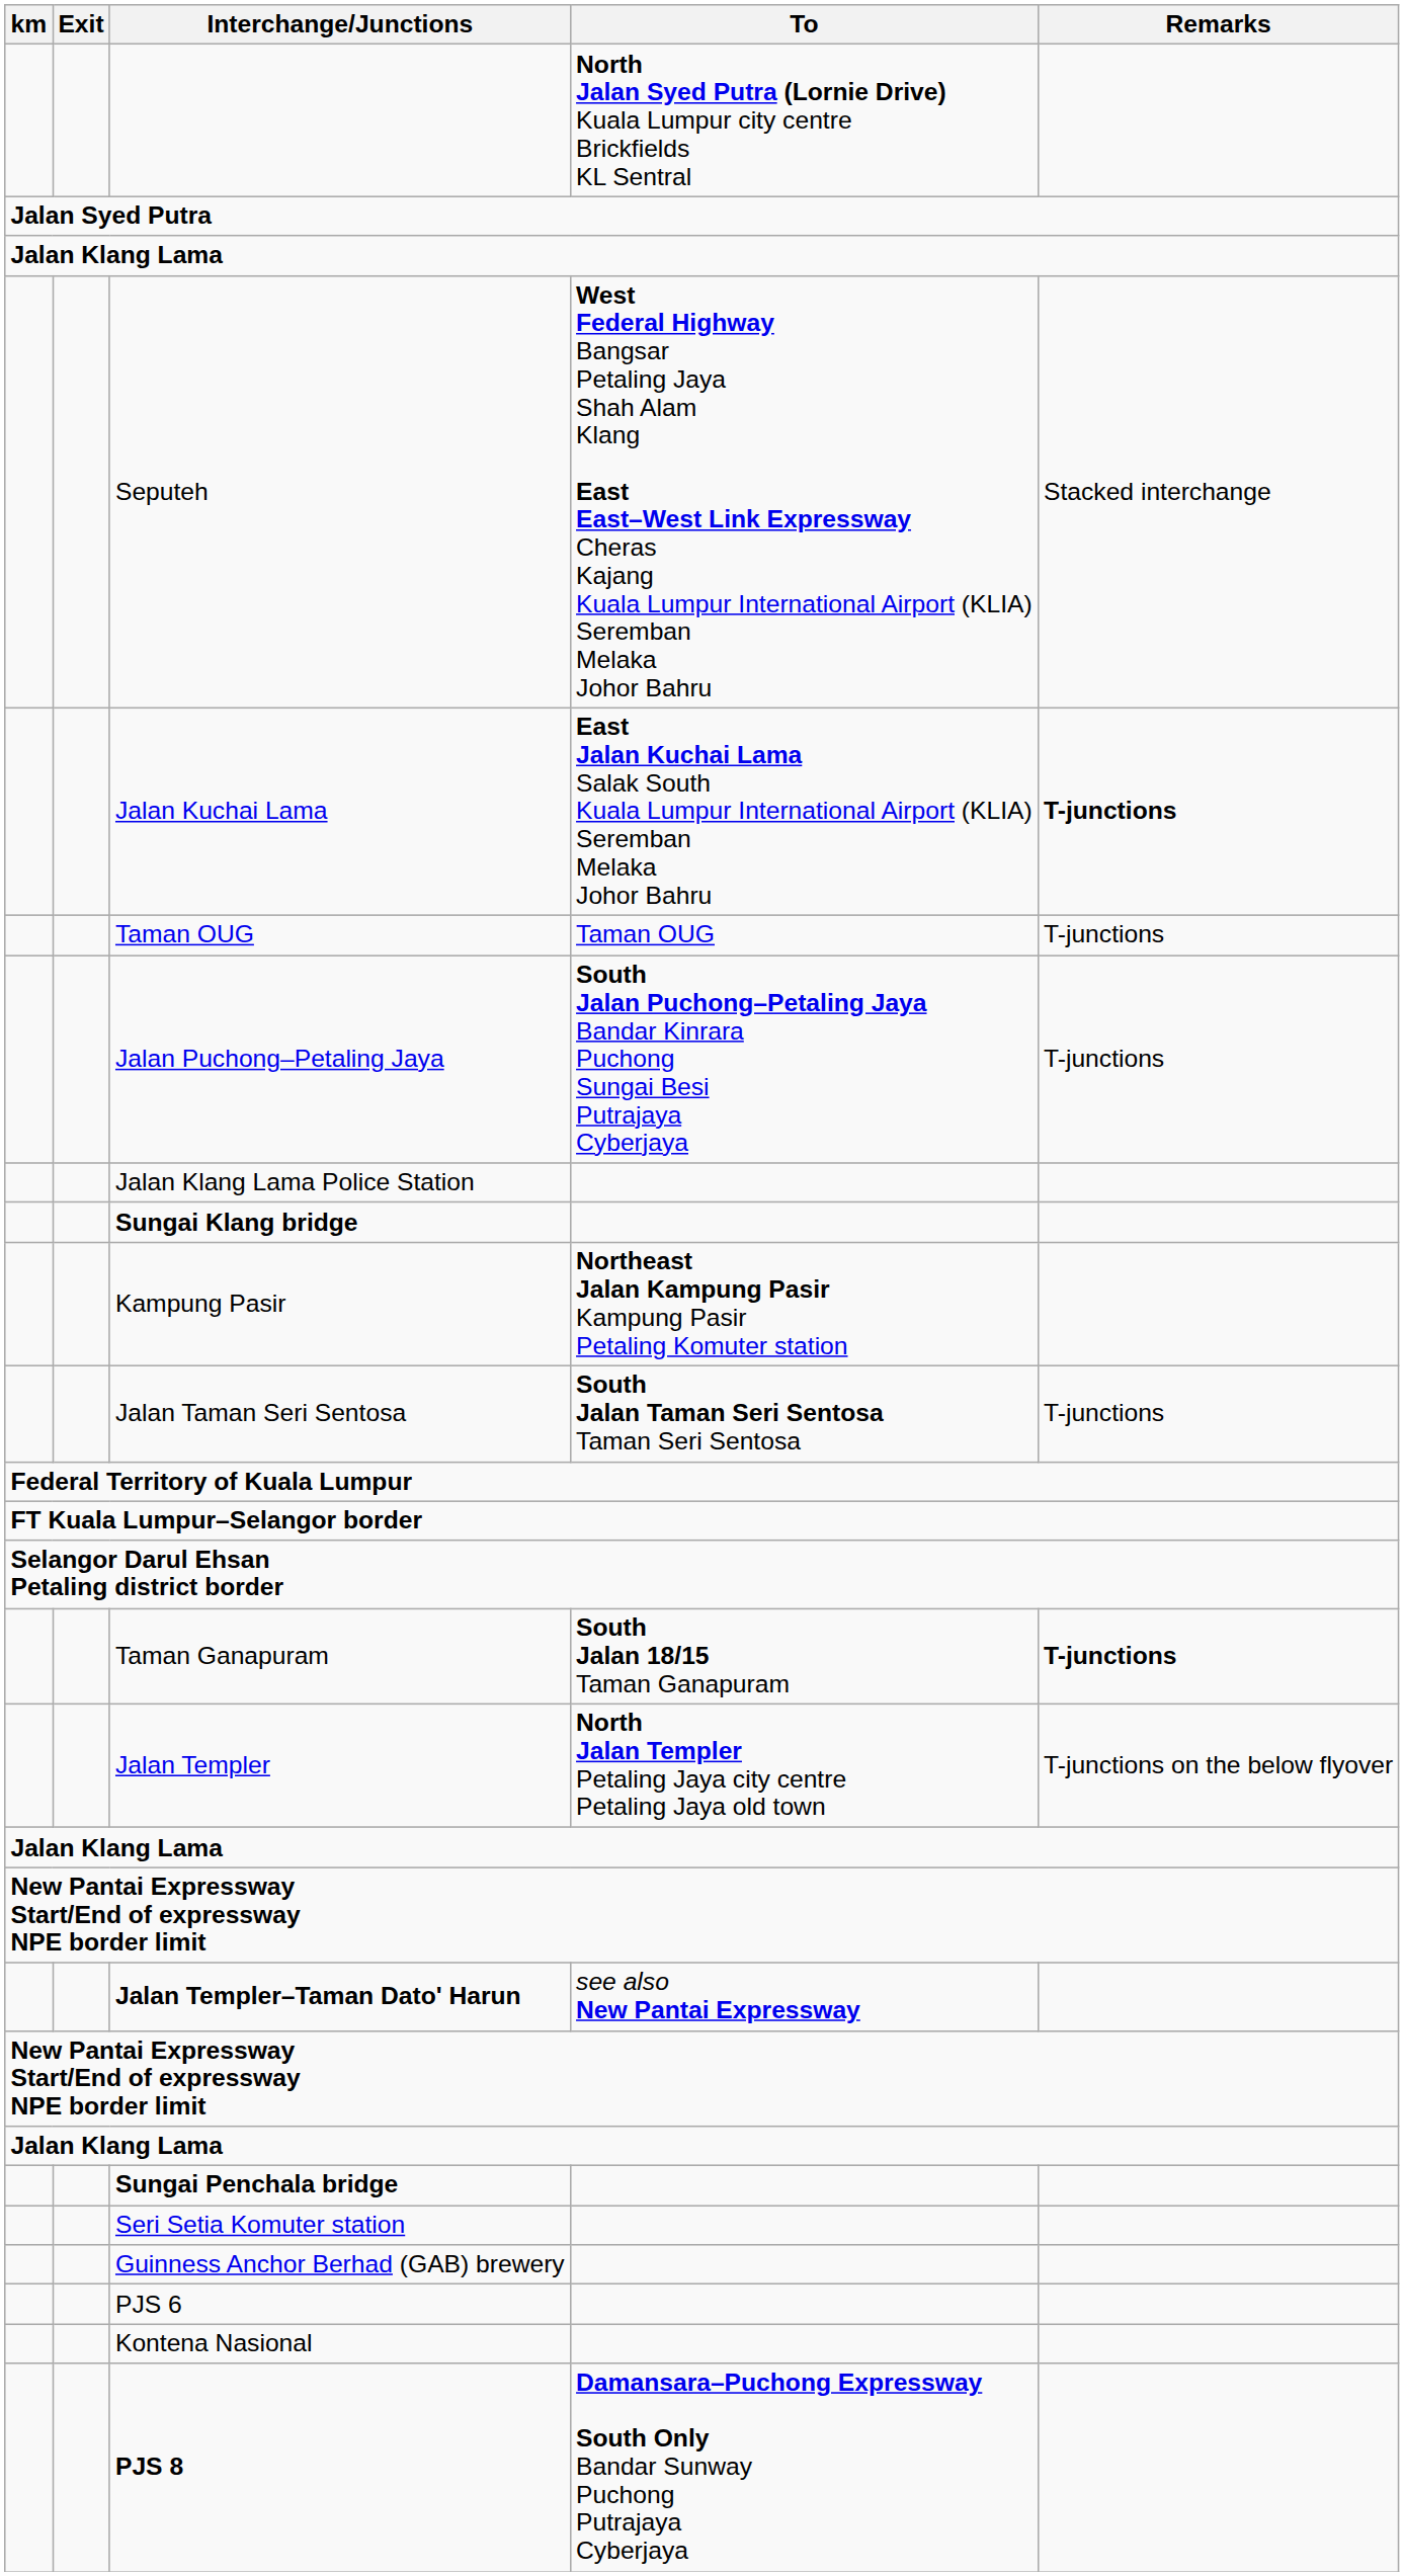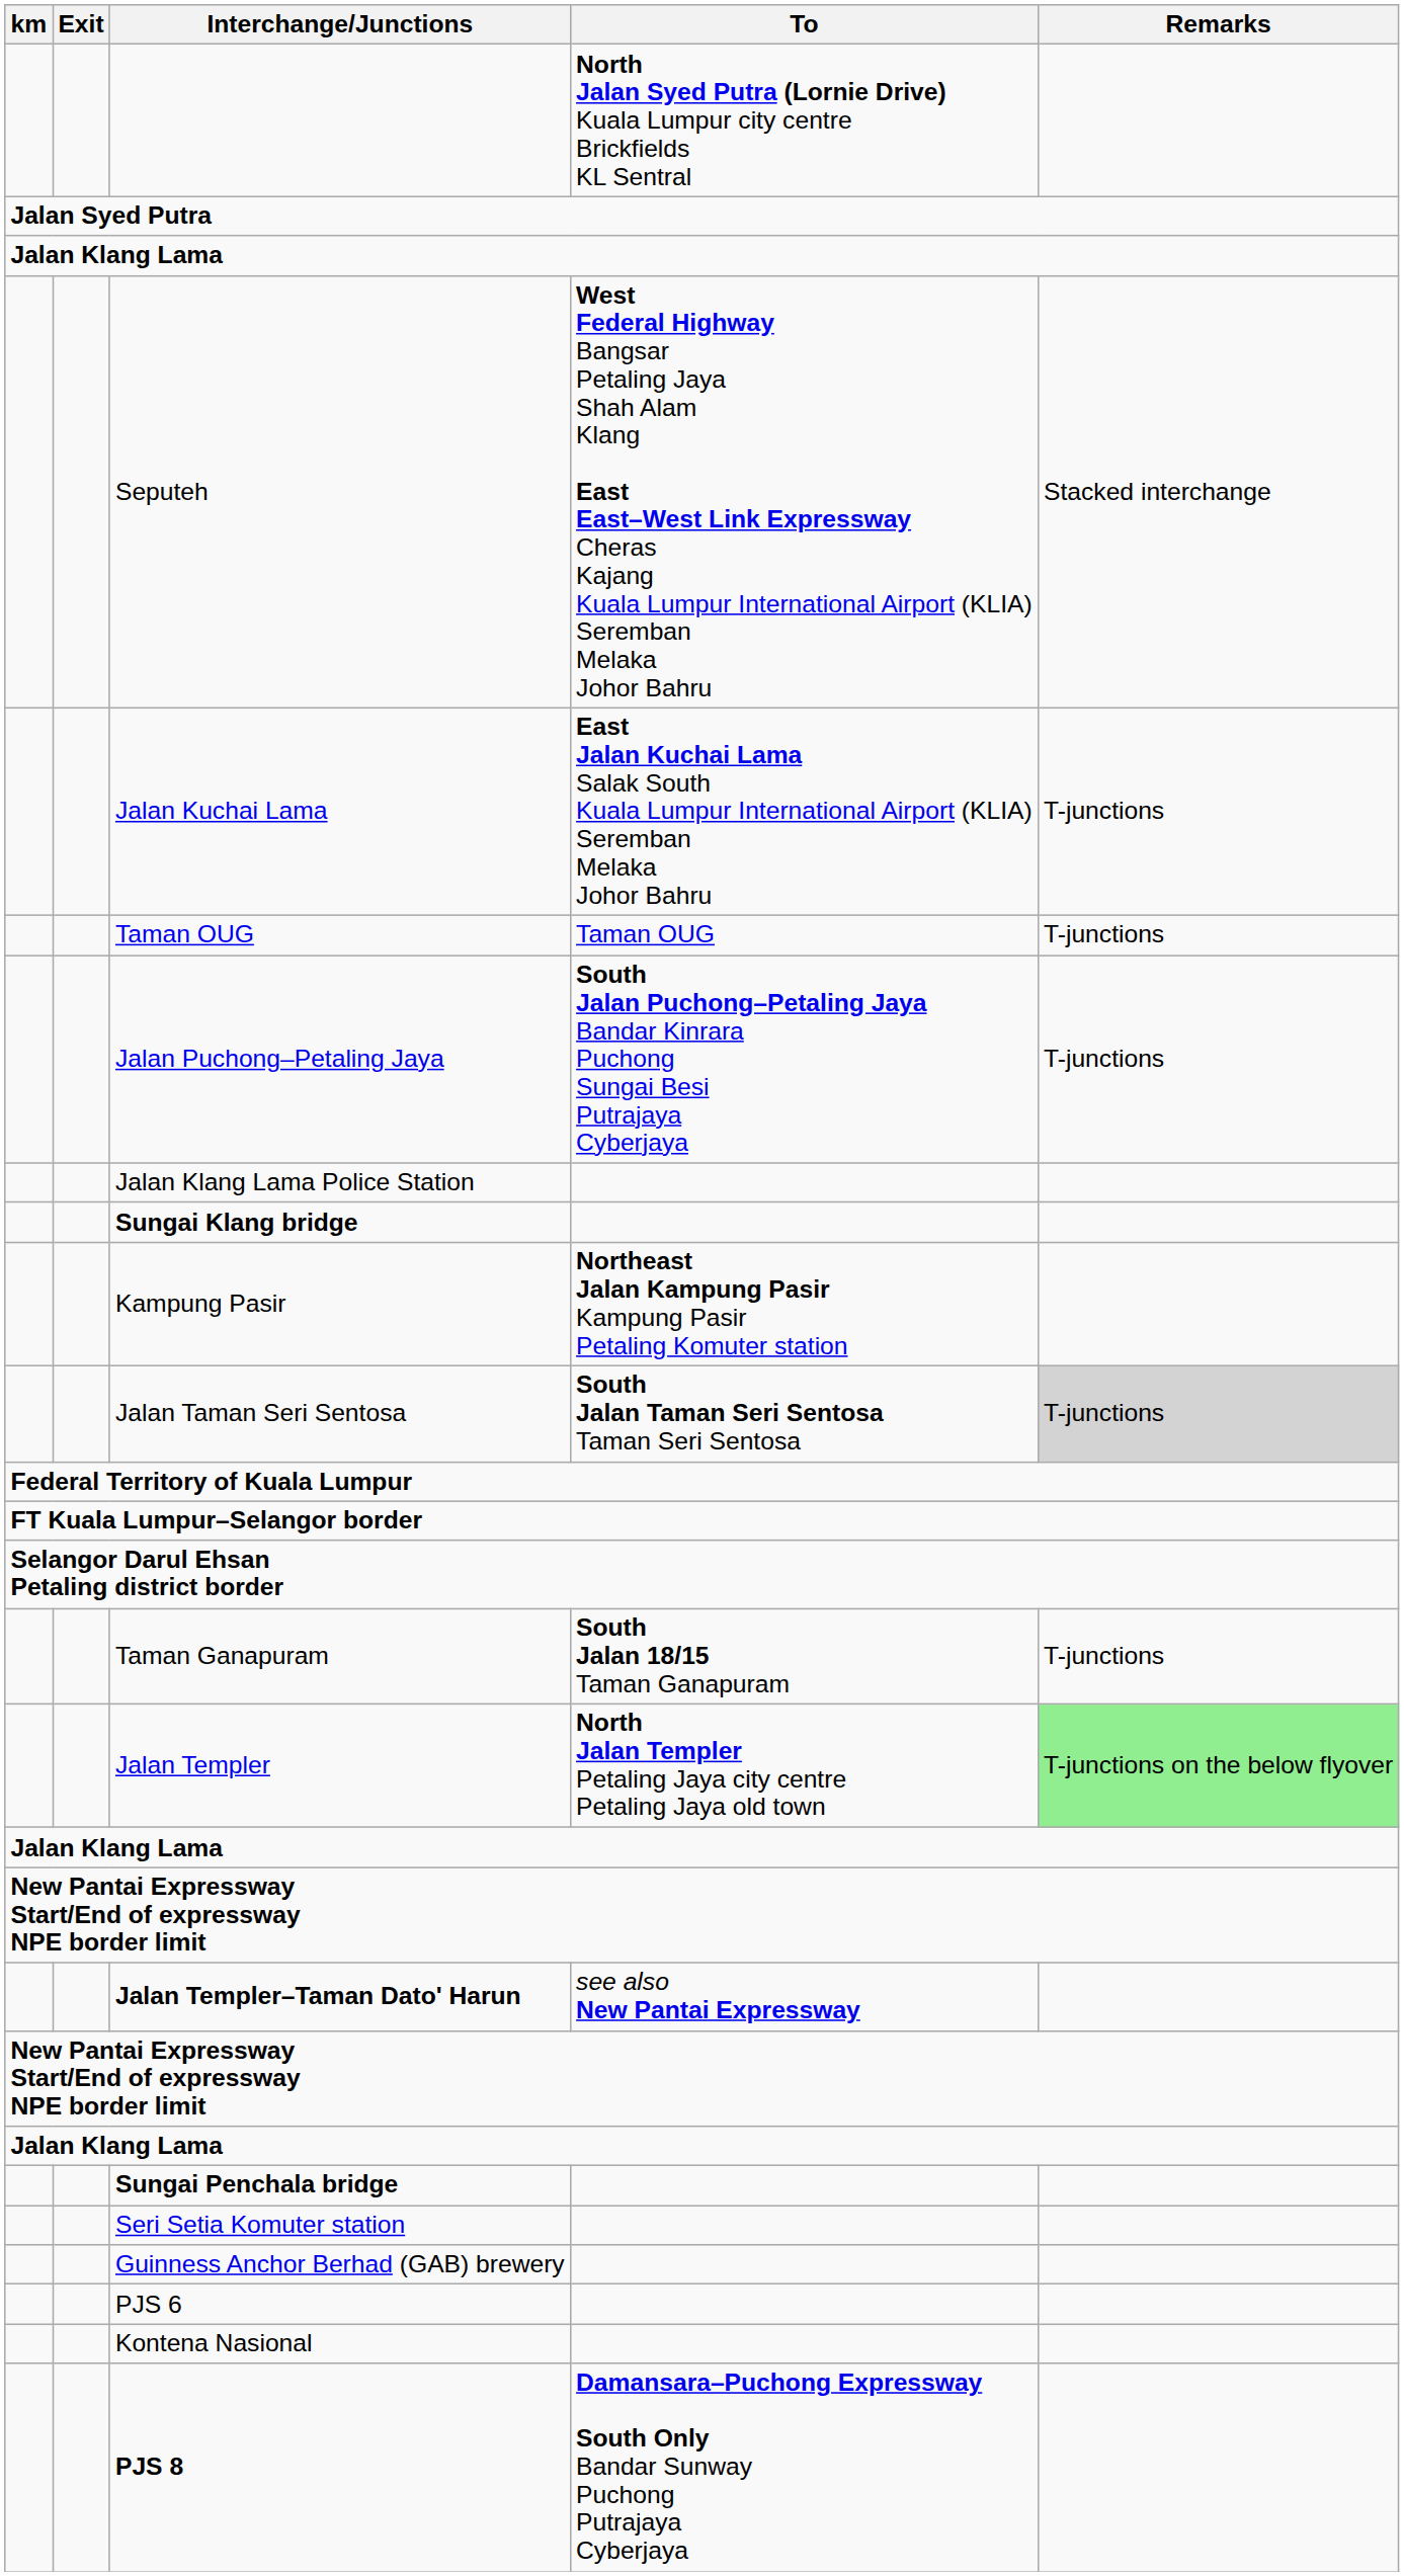Jalan Kuchai Lama | Remarks: bold -> normal
Jalan Taman Seri Sentosa | Remarks: no background -> lightgrey background
Taman Ganapuram | Remarks: bold -> normal
Jalan Templer | Remarks: no background -> lightgreen background
